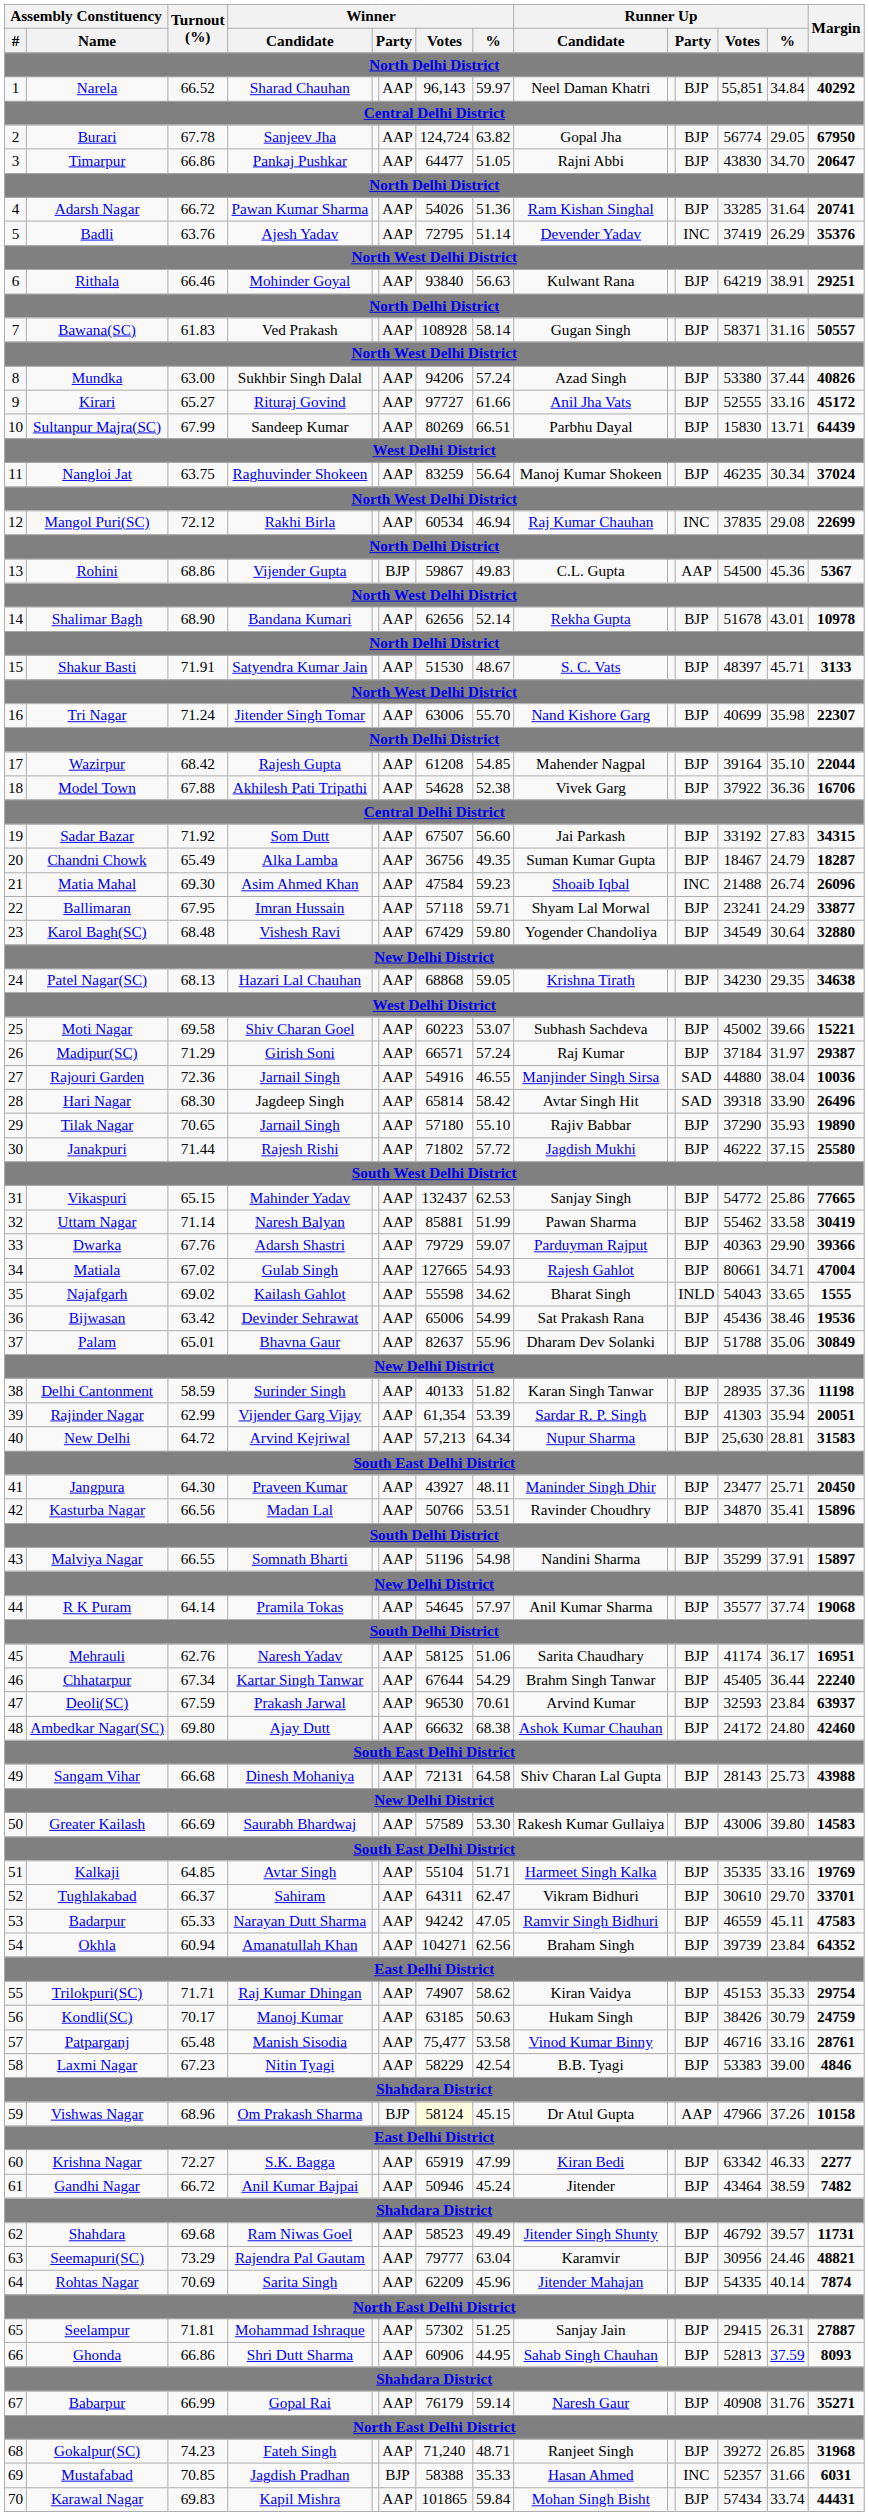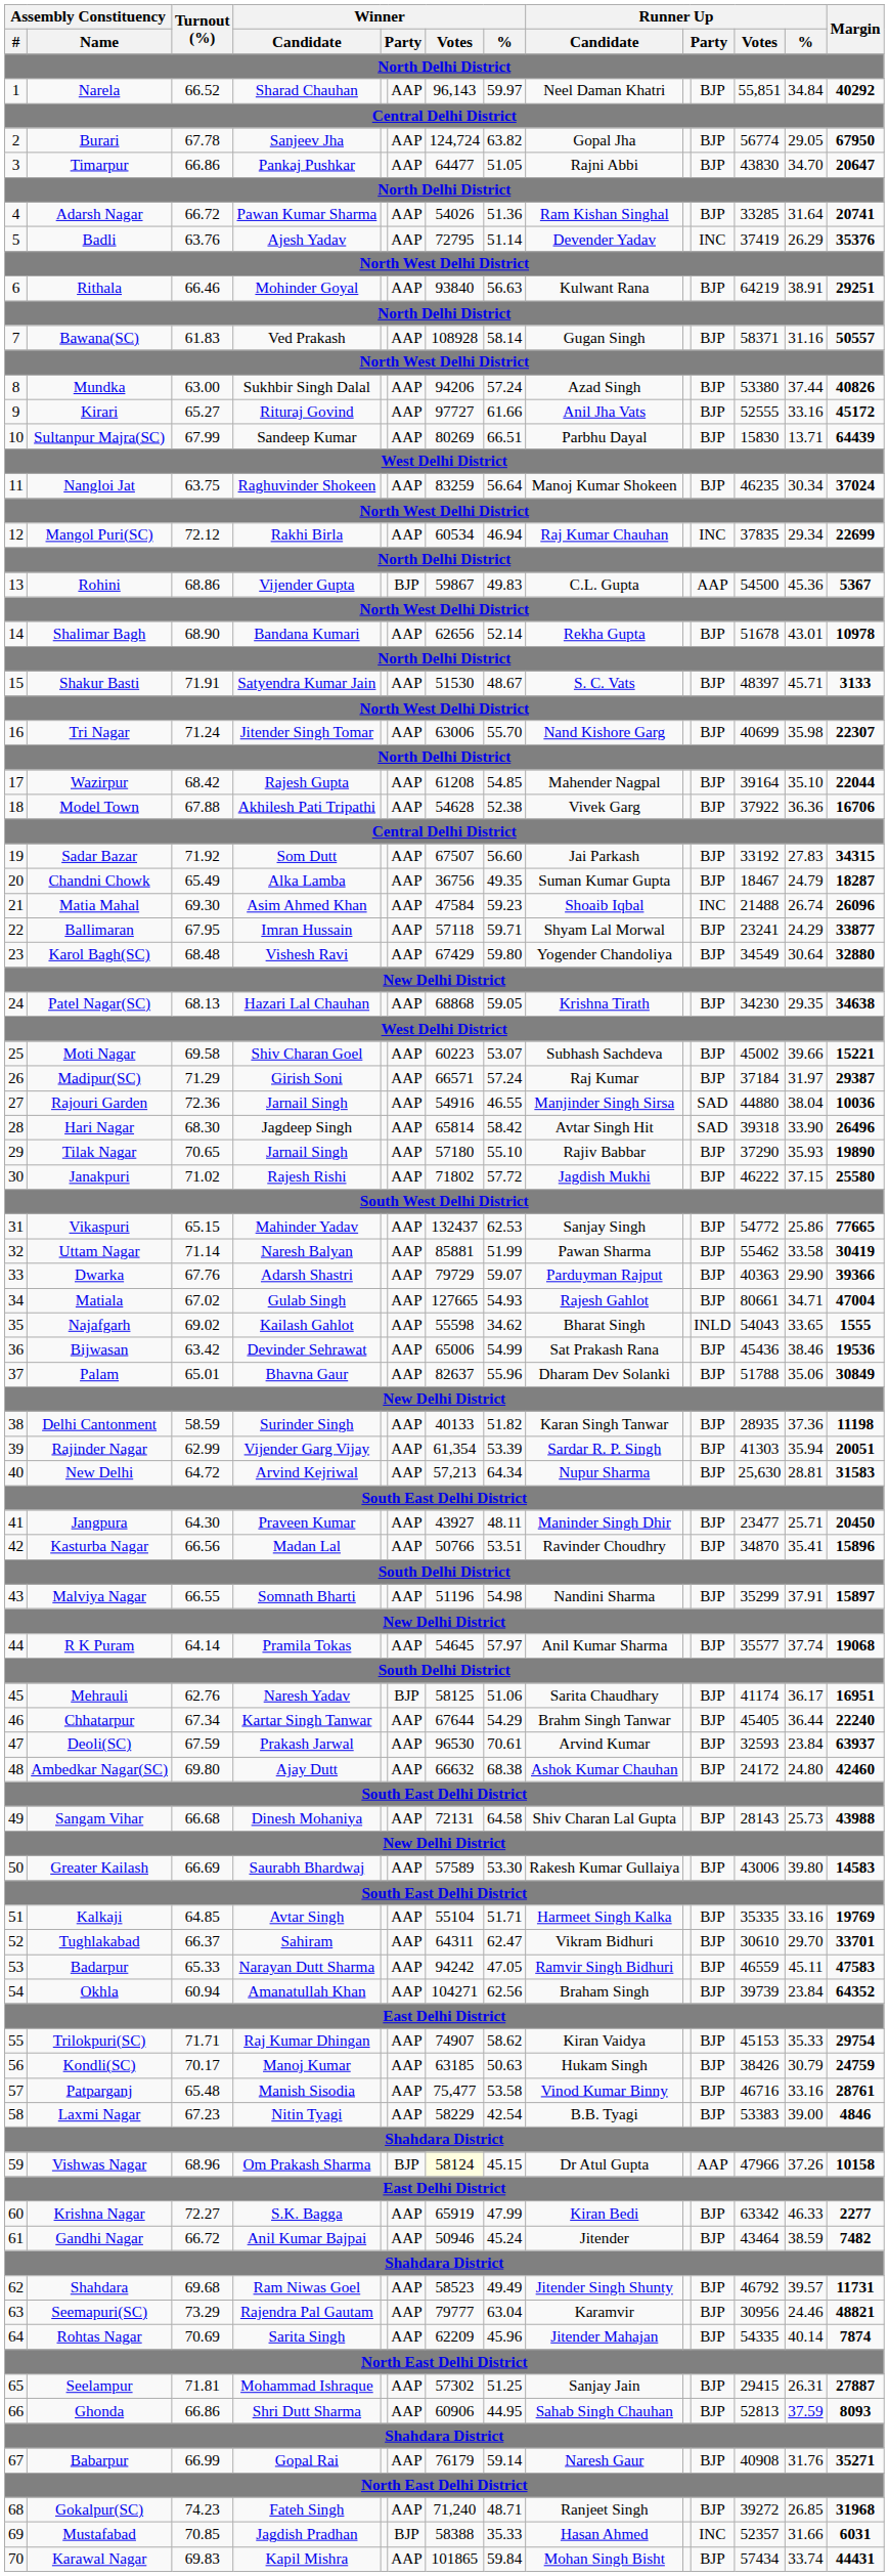12 | Runner Up / %: 29.08 -> 29.34
30 | Turnout (%): 71.44 -> 71.02
45 | column 6: AAP -> BJP
